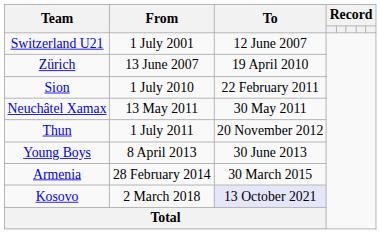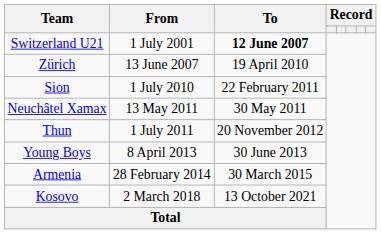Switzerland U21 | To: normal -> bold
Kosovo | To: lavender background -> no background
